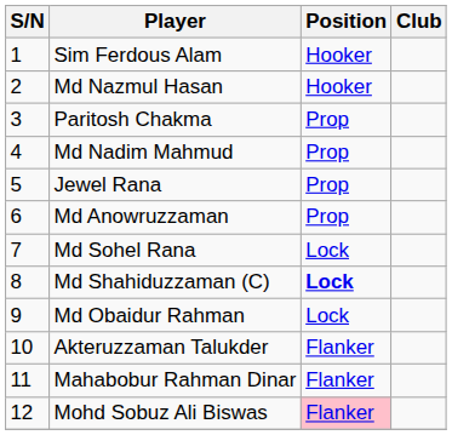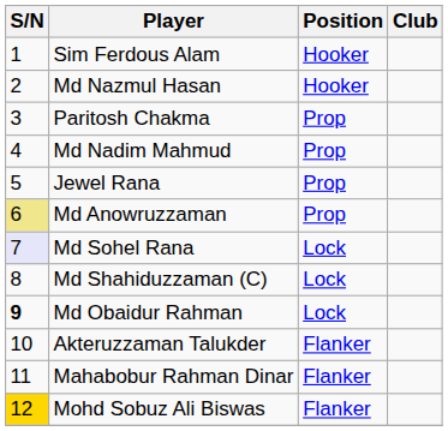Md Anowruzzaman | S/N: no background -> khaki background
Md Sohel Rana | S/N: no background -> lavender background
Md Shahiduzzaman (C) | Position: bold -> normal
Md Obaidur Rahman | S/N: normal -> bold
Mohd Sobuz Ali Biswas | S/N: no background -> gold background
Mohd Sobuz Ali Biswas | Position: pink background -> no background
